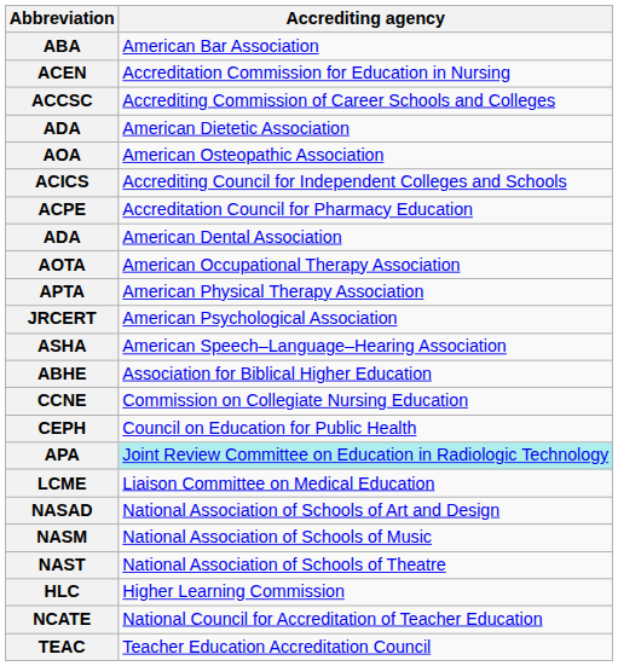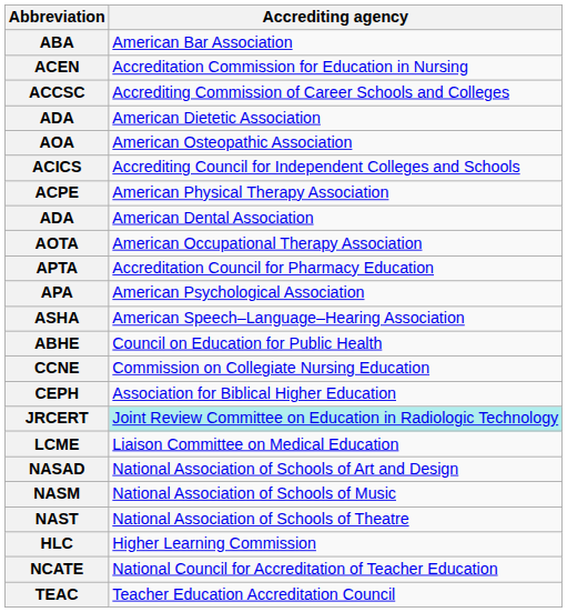row 8 | Accrediting agency: Accreditation Council for Pharmacy Education -> American Physical Therapy Association
row 11 | Accrediting agency: American Physical Therapy Association -> Accreditation Council for Pharmacy Education
row 12 | Abbreviation: JRCERT -> APA
row 14 | Accrediting agency: Association for Biblical Higher Education -> Council on Education for Public Health
row 16 | Accrediting agency: Council on Education for Public Health -> Association for Biblical Higher Education
row 17 | Abbreviation: APA -> JRCERT
